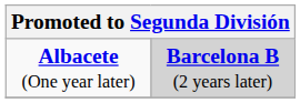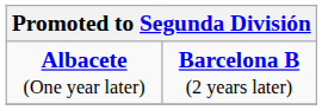Albacete (One year later) | column 2: lightgrey background -> no background
